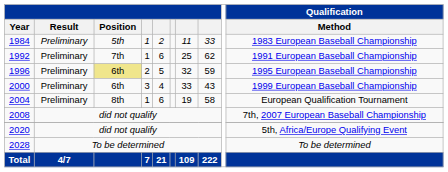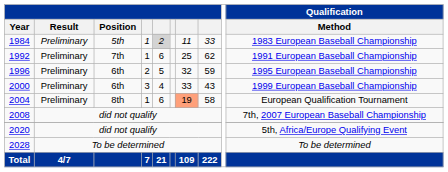1984 | column 5: no background -> lightgrey background
1996 | Position: khaki background -> no background
2004 | column 7: no background -> lightsalmon background
